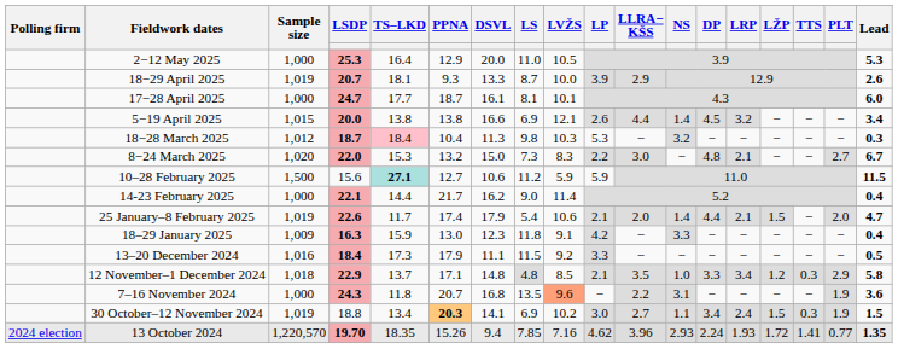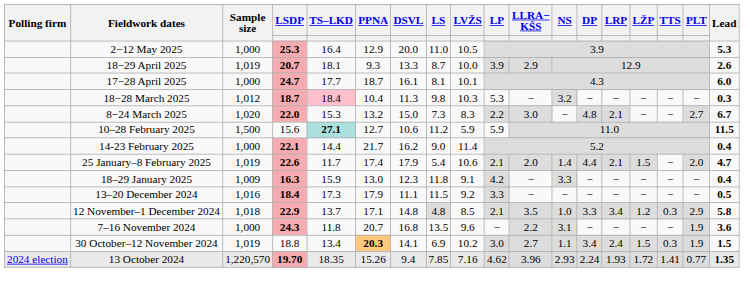- row: 5−19 April 2025 | 1,015 | 20.0 | 13.8 | 13.8 | 16.6 | 6.9 | 12.1 | 2.6 | 4.4 | 1.4 | 4.5 | 3.2 | − | − | − | 3.4
7–16 November 2024 | LVŽS: lightsalmon background -> no background
